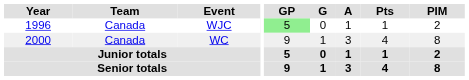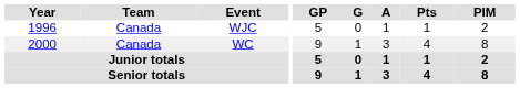WJC | GP: lightgreen background -> no background
